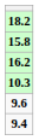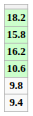row 5 | column 1: 10.3 -> 10.6
row 6 | column 1: 9.6 -> 9.8
